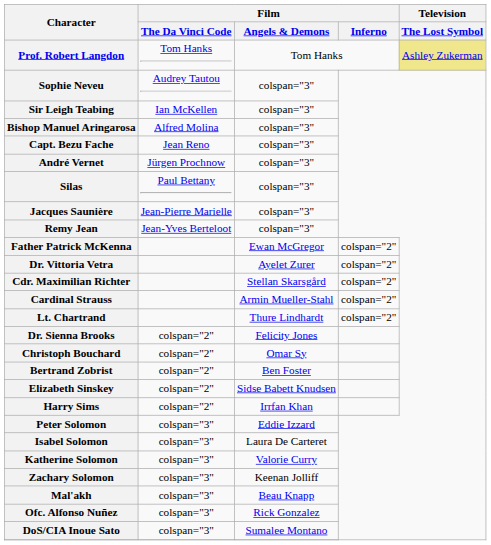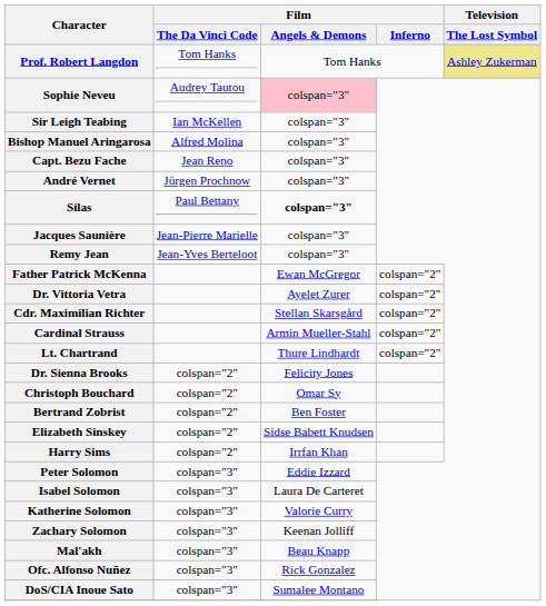Sophie Neveu | Film / Angels & Demons: no background -> pink background
Silas | Film / Angels & Demons: normal -> bold
